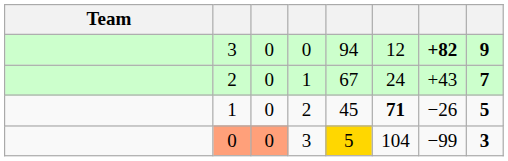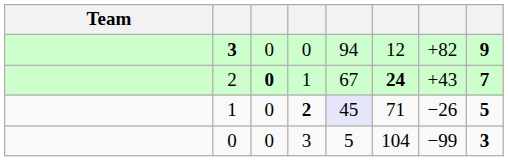row 2 | column 2: normal -> bold
row 2 | column 7: bold -> normal
row 3 | column 3: normal -> bold
row 3 | column 6: normal -> bold
row 4 | column 4: normal -> bold
row 4 | column 5: no background -> lavender background
row 4 | column 6: bold -> normal
row 5 | column 2: lightsalmon background -> no background
row 5 | column 3: lightsalmon background -> no background
row 5 | column 5: gold background -> no background
